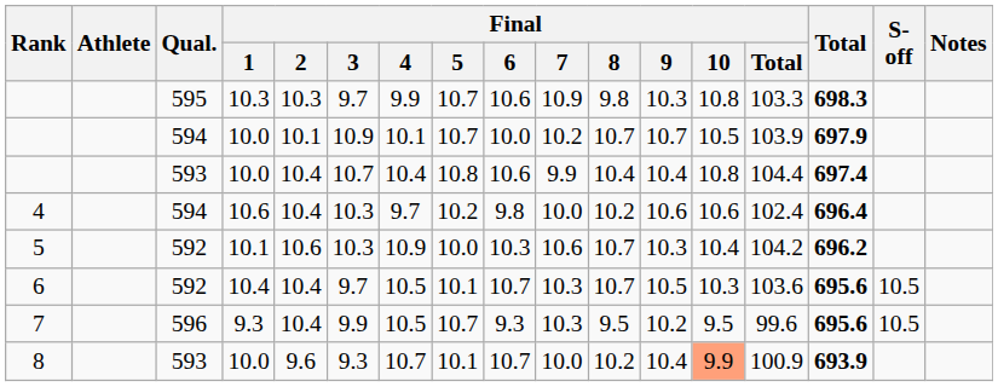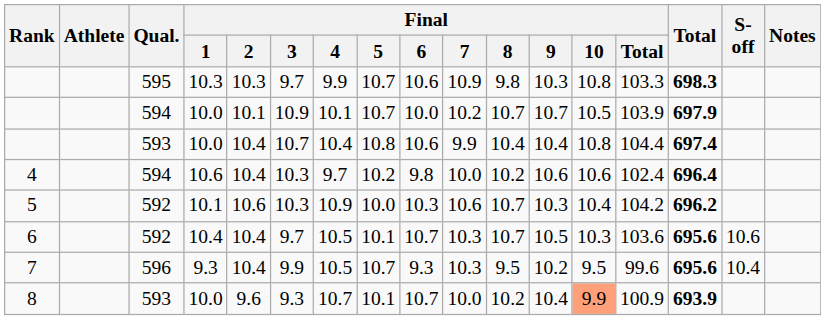row 8 | S-off: 10.5 -> 10.6
row 9 | S-off: 10.5 -> 10.4
